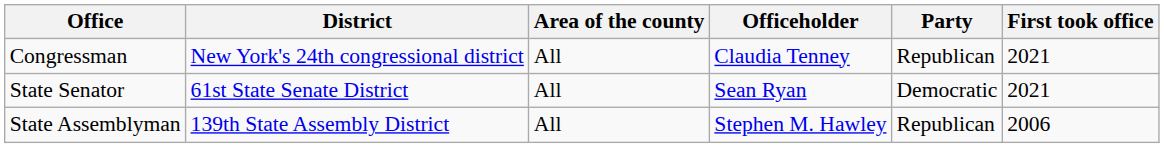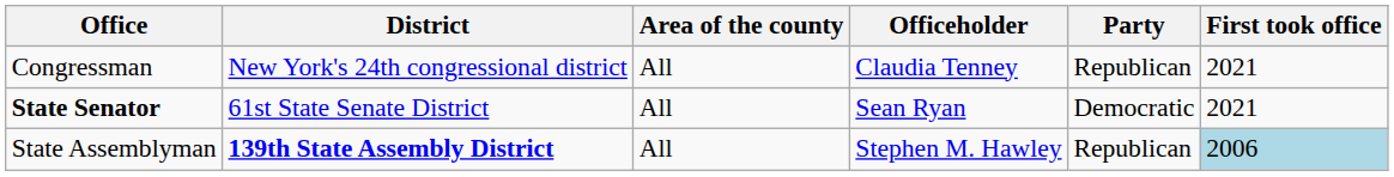row 3 | Office: normal -> bold
row 4 | District: normal -> bold
row 4 | First took office: no background -> lightblue background
